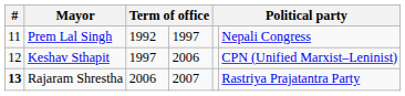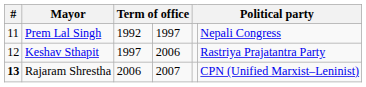Keshav Sthapit | column 6: CPN (Unified Marxist–Leninist) -> Rastriya Prajatantra Party
Rajaram Shrestha | column 6: Rastriya Prajatantra Party -> CPN (Unified Marxist–Leninist)
